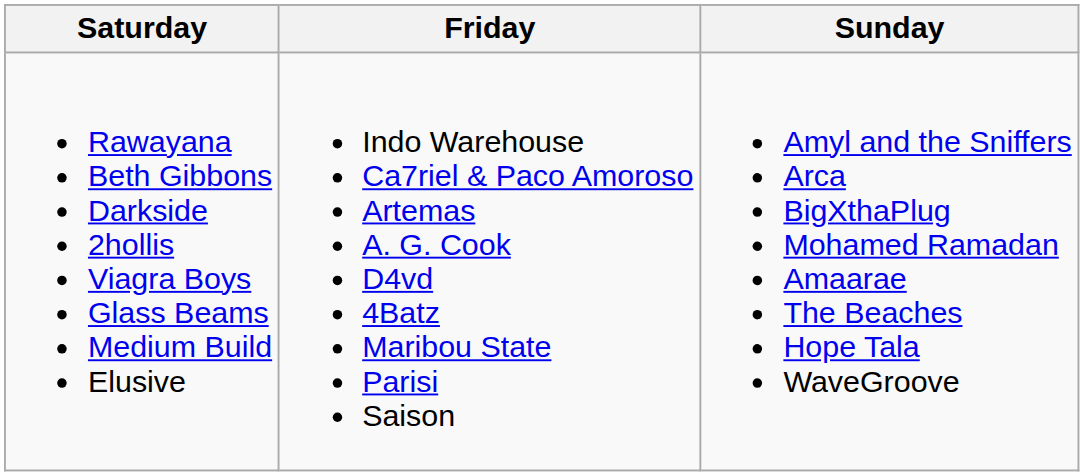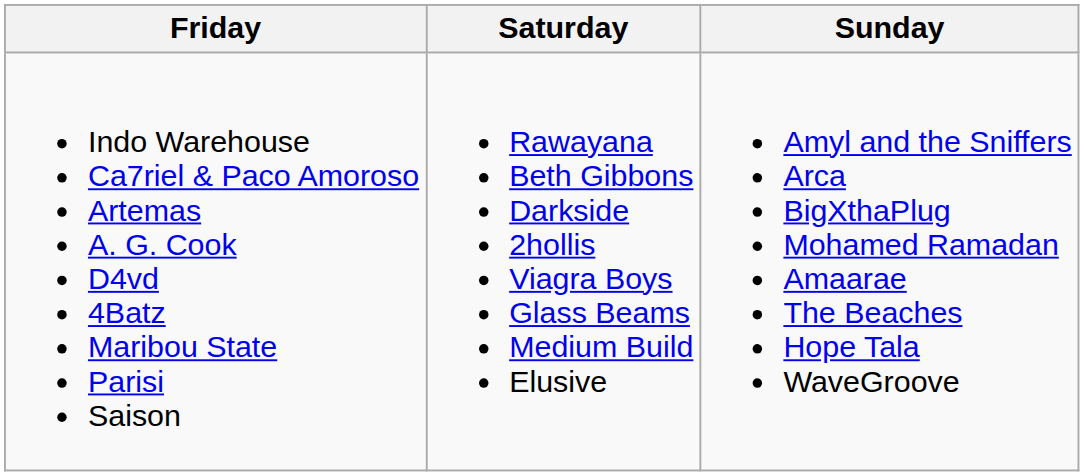columns swapped: Friday <-> Saturday
